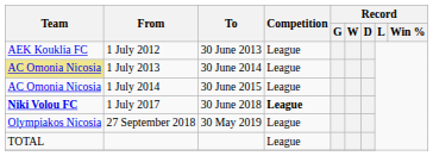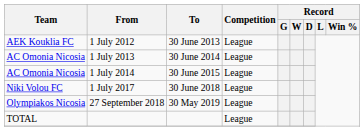1 July 2013 | Team: khaki background -> no background
1 July 2017 | Team: bold -> normal
1 July 2017 | Competition: bold -> normal
